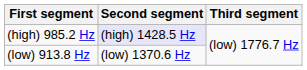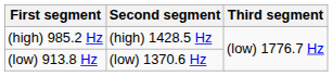(high) 985.2 Hz | Second segment: lavender background -> no background
